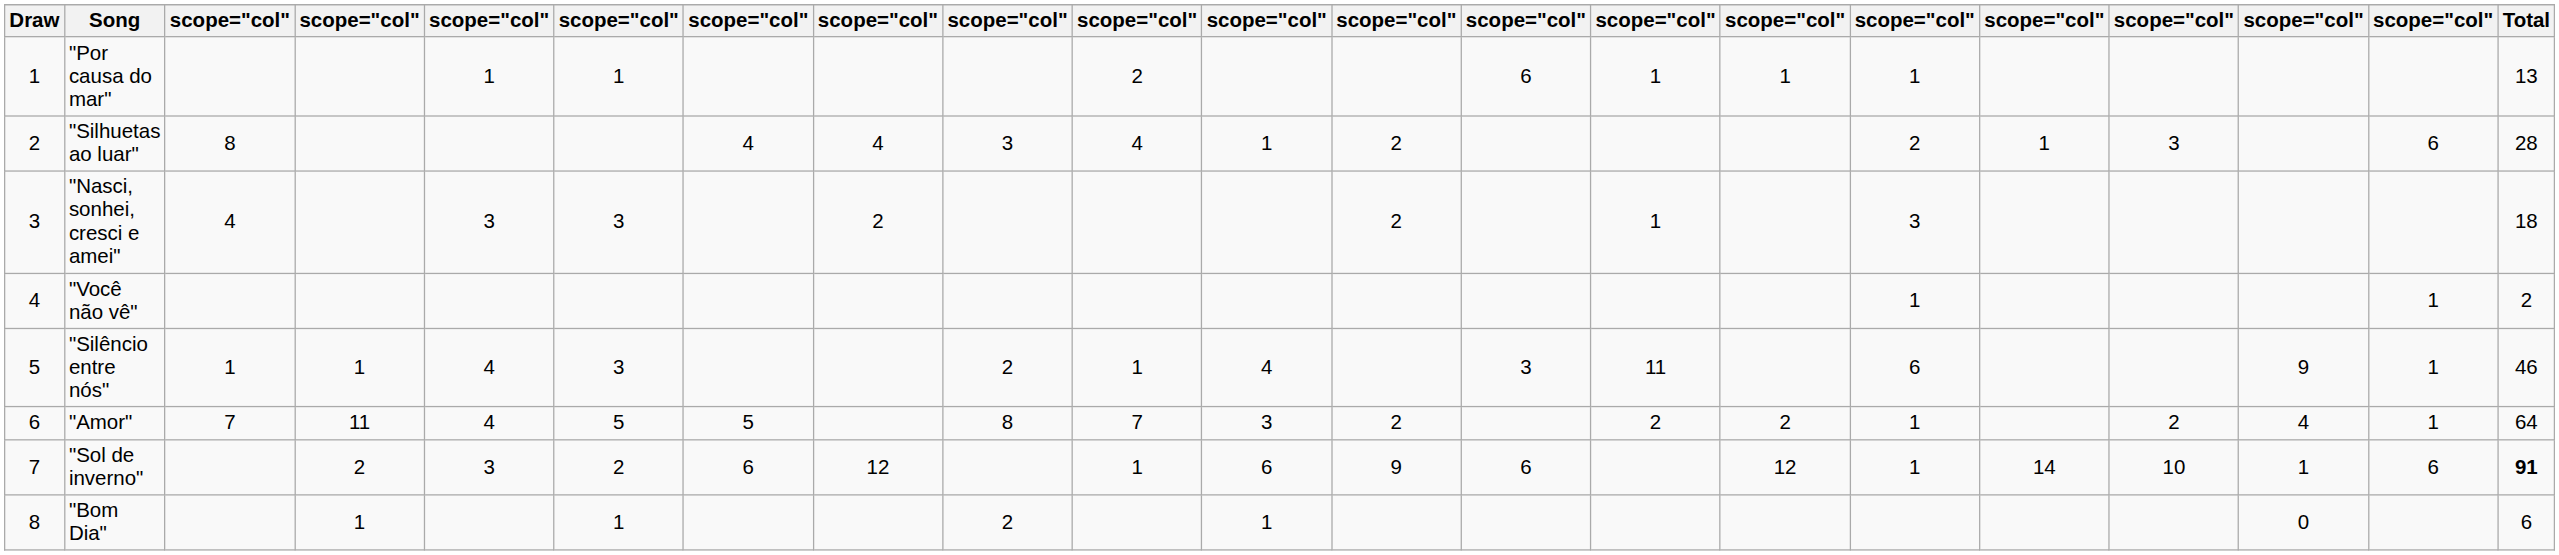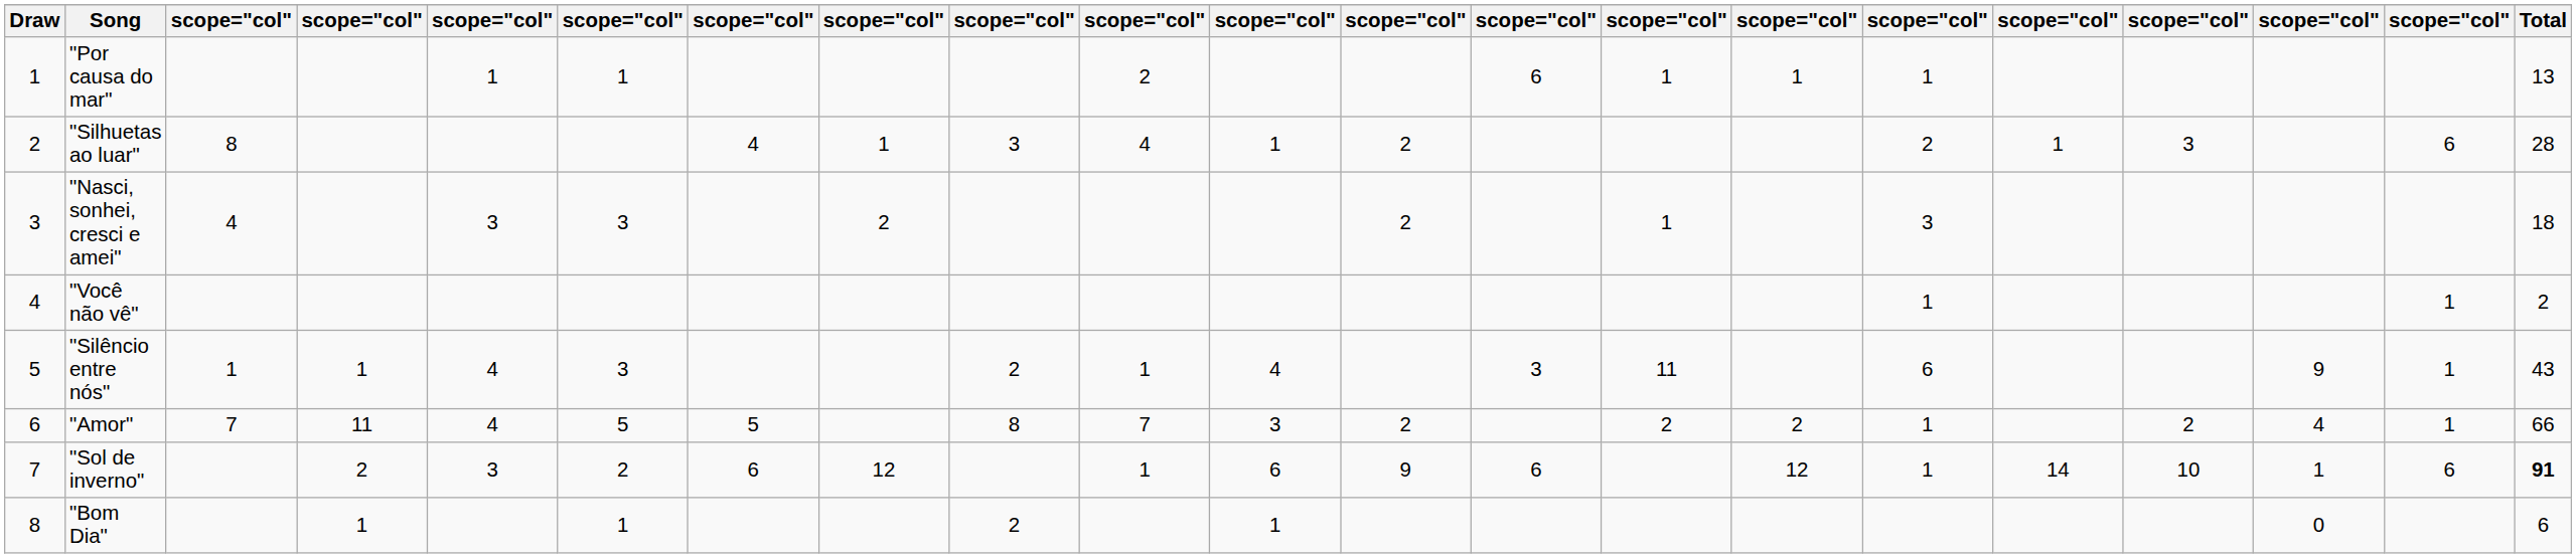"Silhuetas ao luar" | column 8: 4 -> 1
"Silêncio entre nós" | Total: 46 -> 43
"Amor" | Total: 64 -> 66
